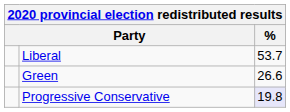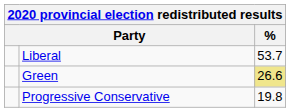Green | %: no background -> khaki background
Progressive Conservative | %: lavender background -> no background
